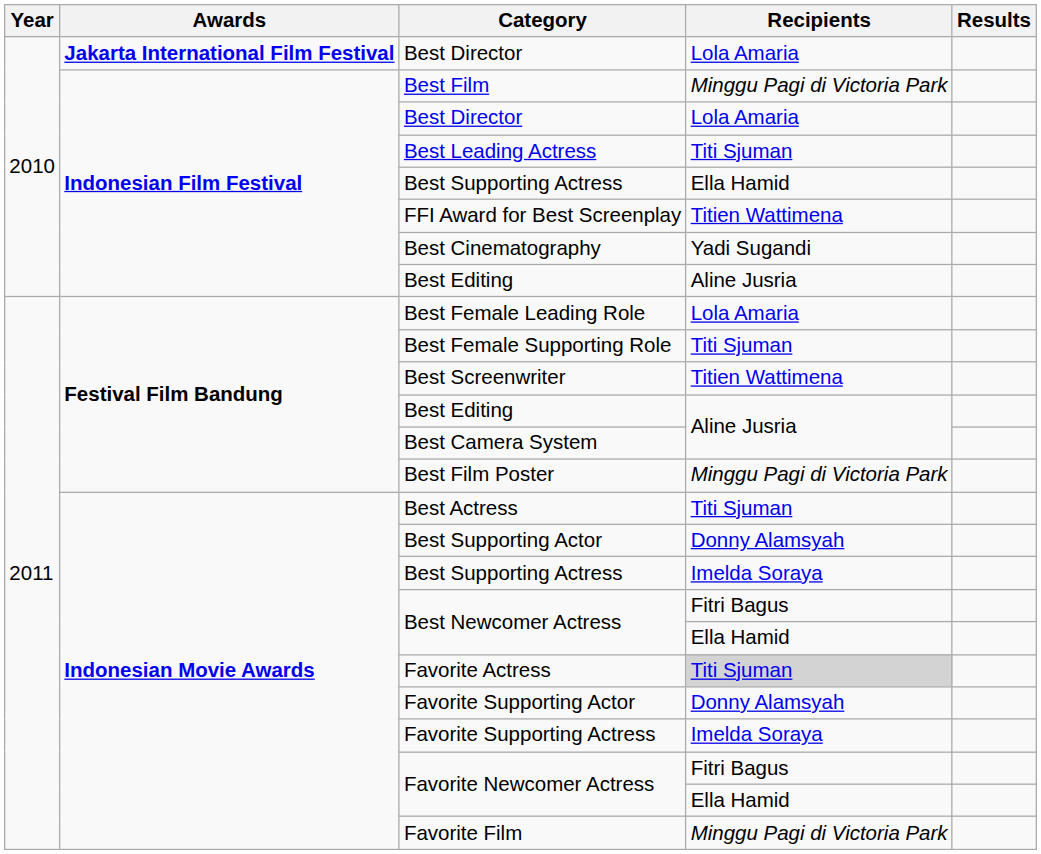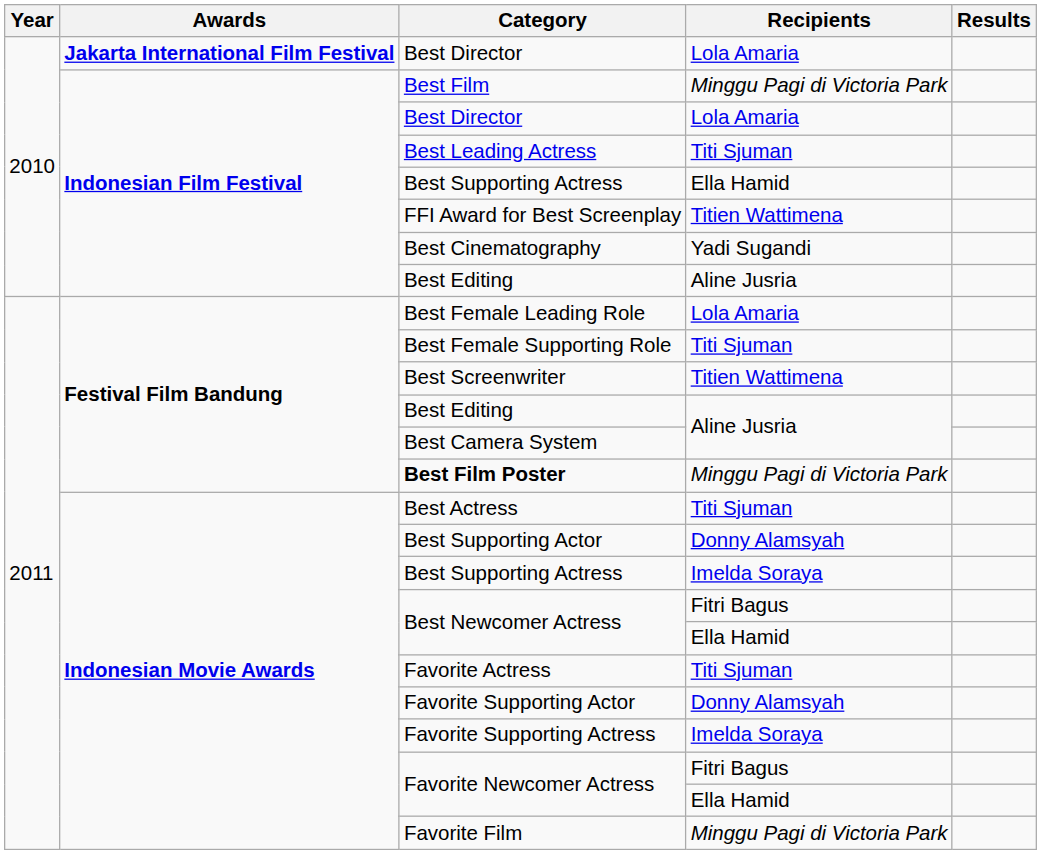Best Film Poster | Category: normal -> bold
Favorite Actress | Recipients: lightgrey background -> no background
